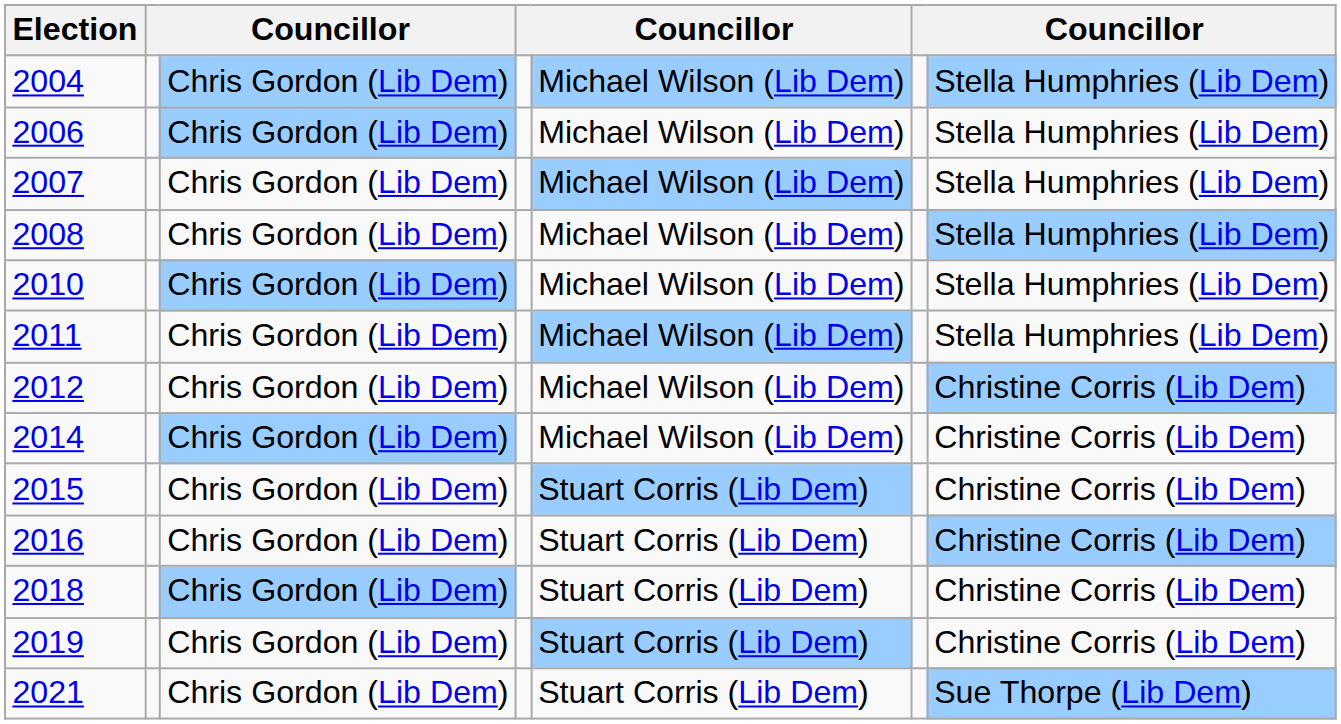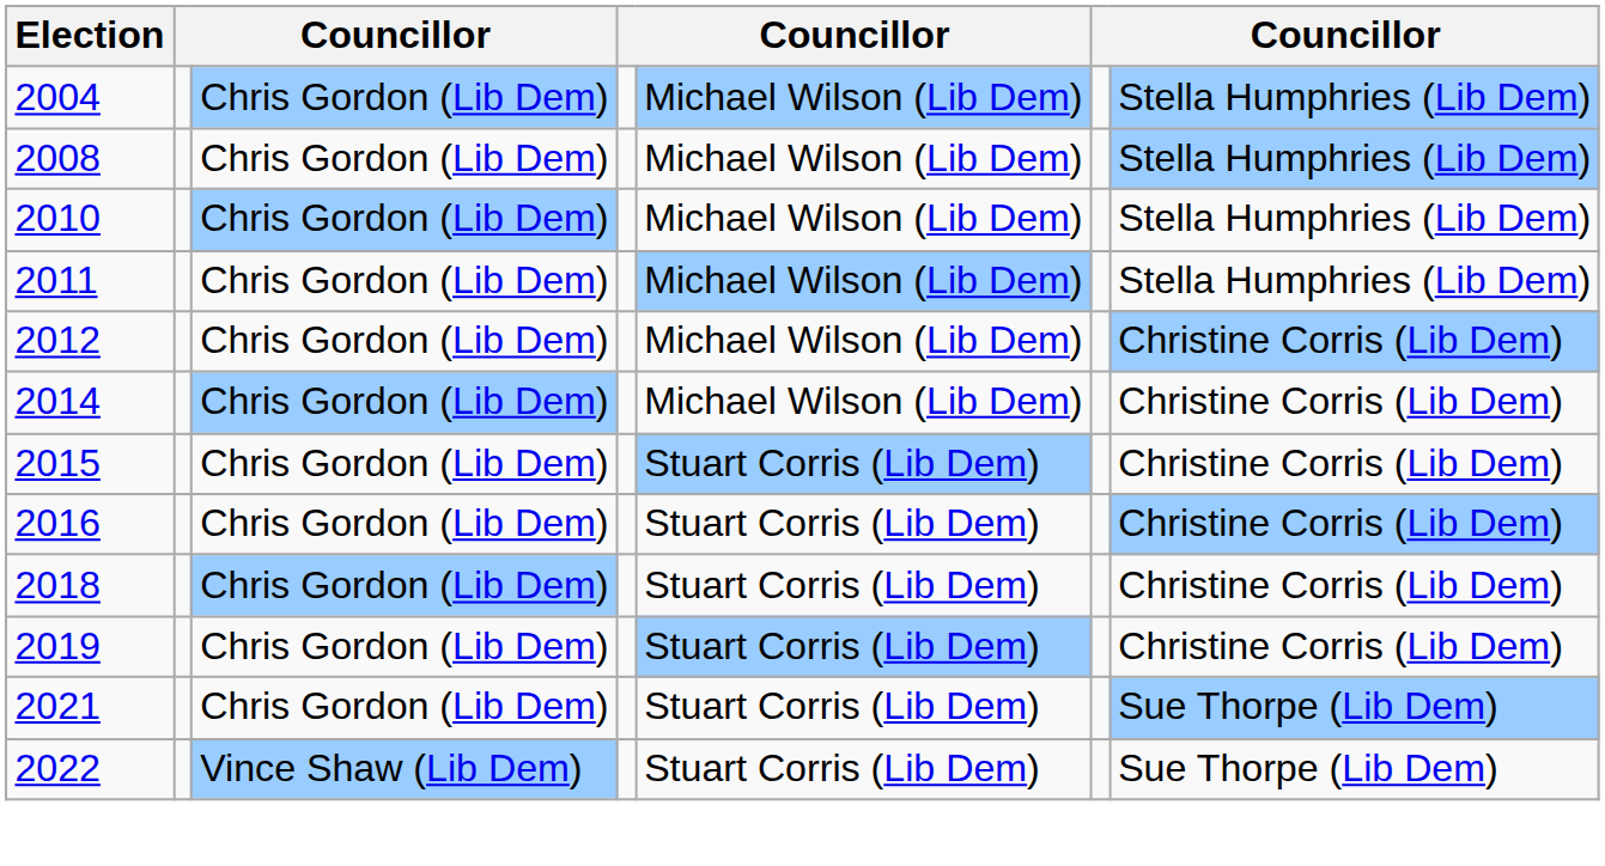- row: 2006 | Chris Gordon (Lib Dem) | Michael Wilson (Lib Dem) | Stella Humphries (Lib Dem)
- row: 2007 | Chris Gordon (Lib Dem) | Michael Wilson (Lib Dem) | Stella Humphries (Lib Dem)
+ row: 2022 | Vince Shaw (Lib Dem) | Stuart Corris (Lib Dem) | Sue Thorpe (Lib Dem)
